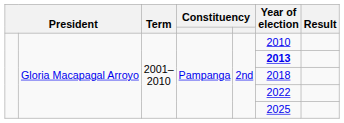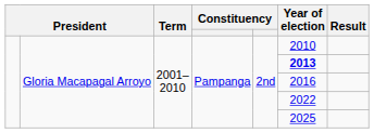row 5 | Year of election: 2018 -> 2016
